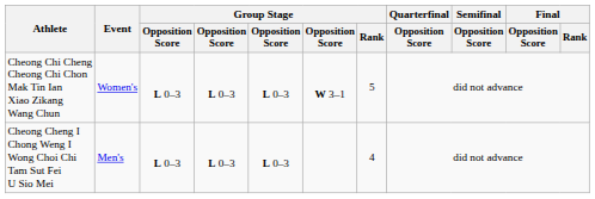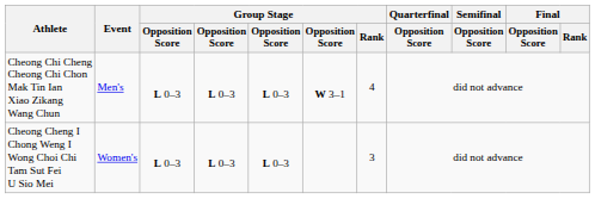row 3 | Event: Women's -> Men's
row 3 | Group Stage / Rank: 5 -> 4
row 4 | Event: Men's -> Women's
row 4 | Group Stage / Rank: 4 -> 3
